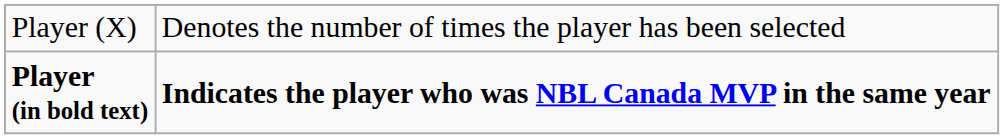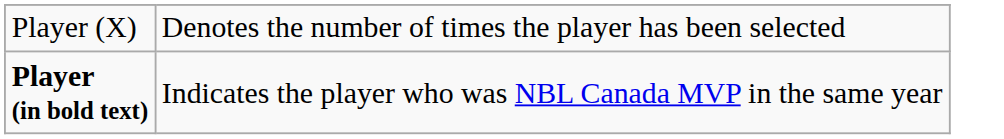Player (in bold text) | column 2: bold -> normal
